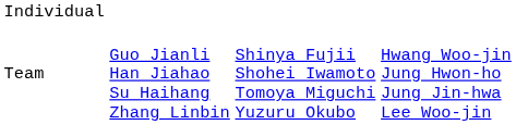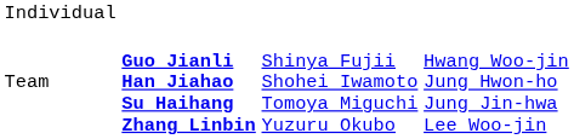Team | column 2: normal -> bold
